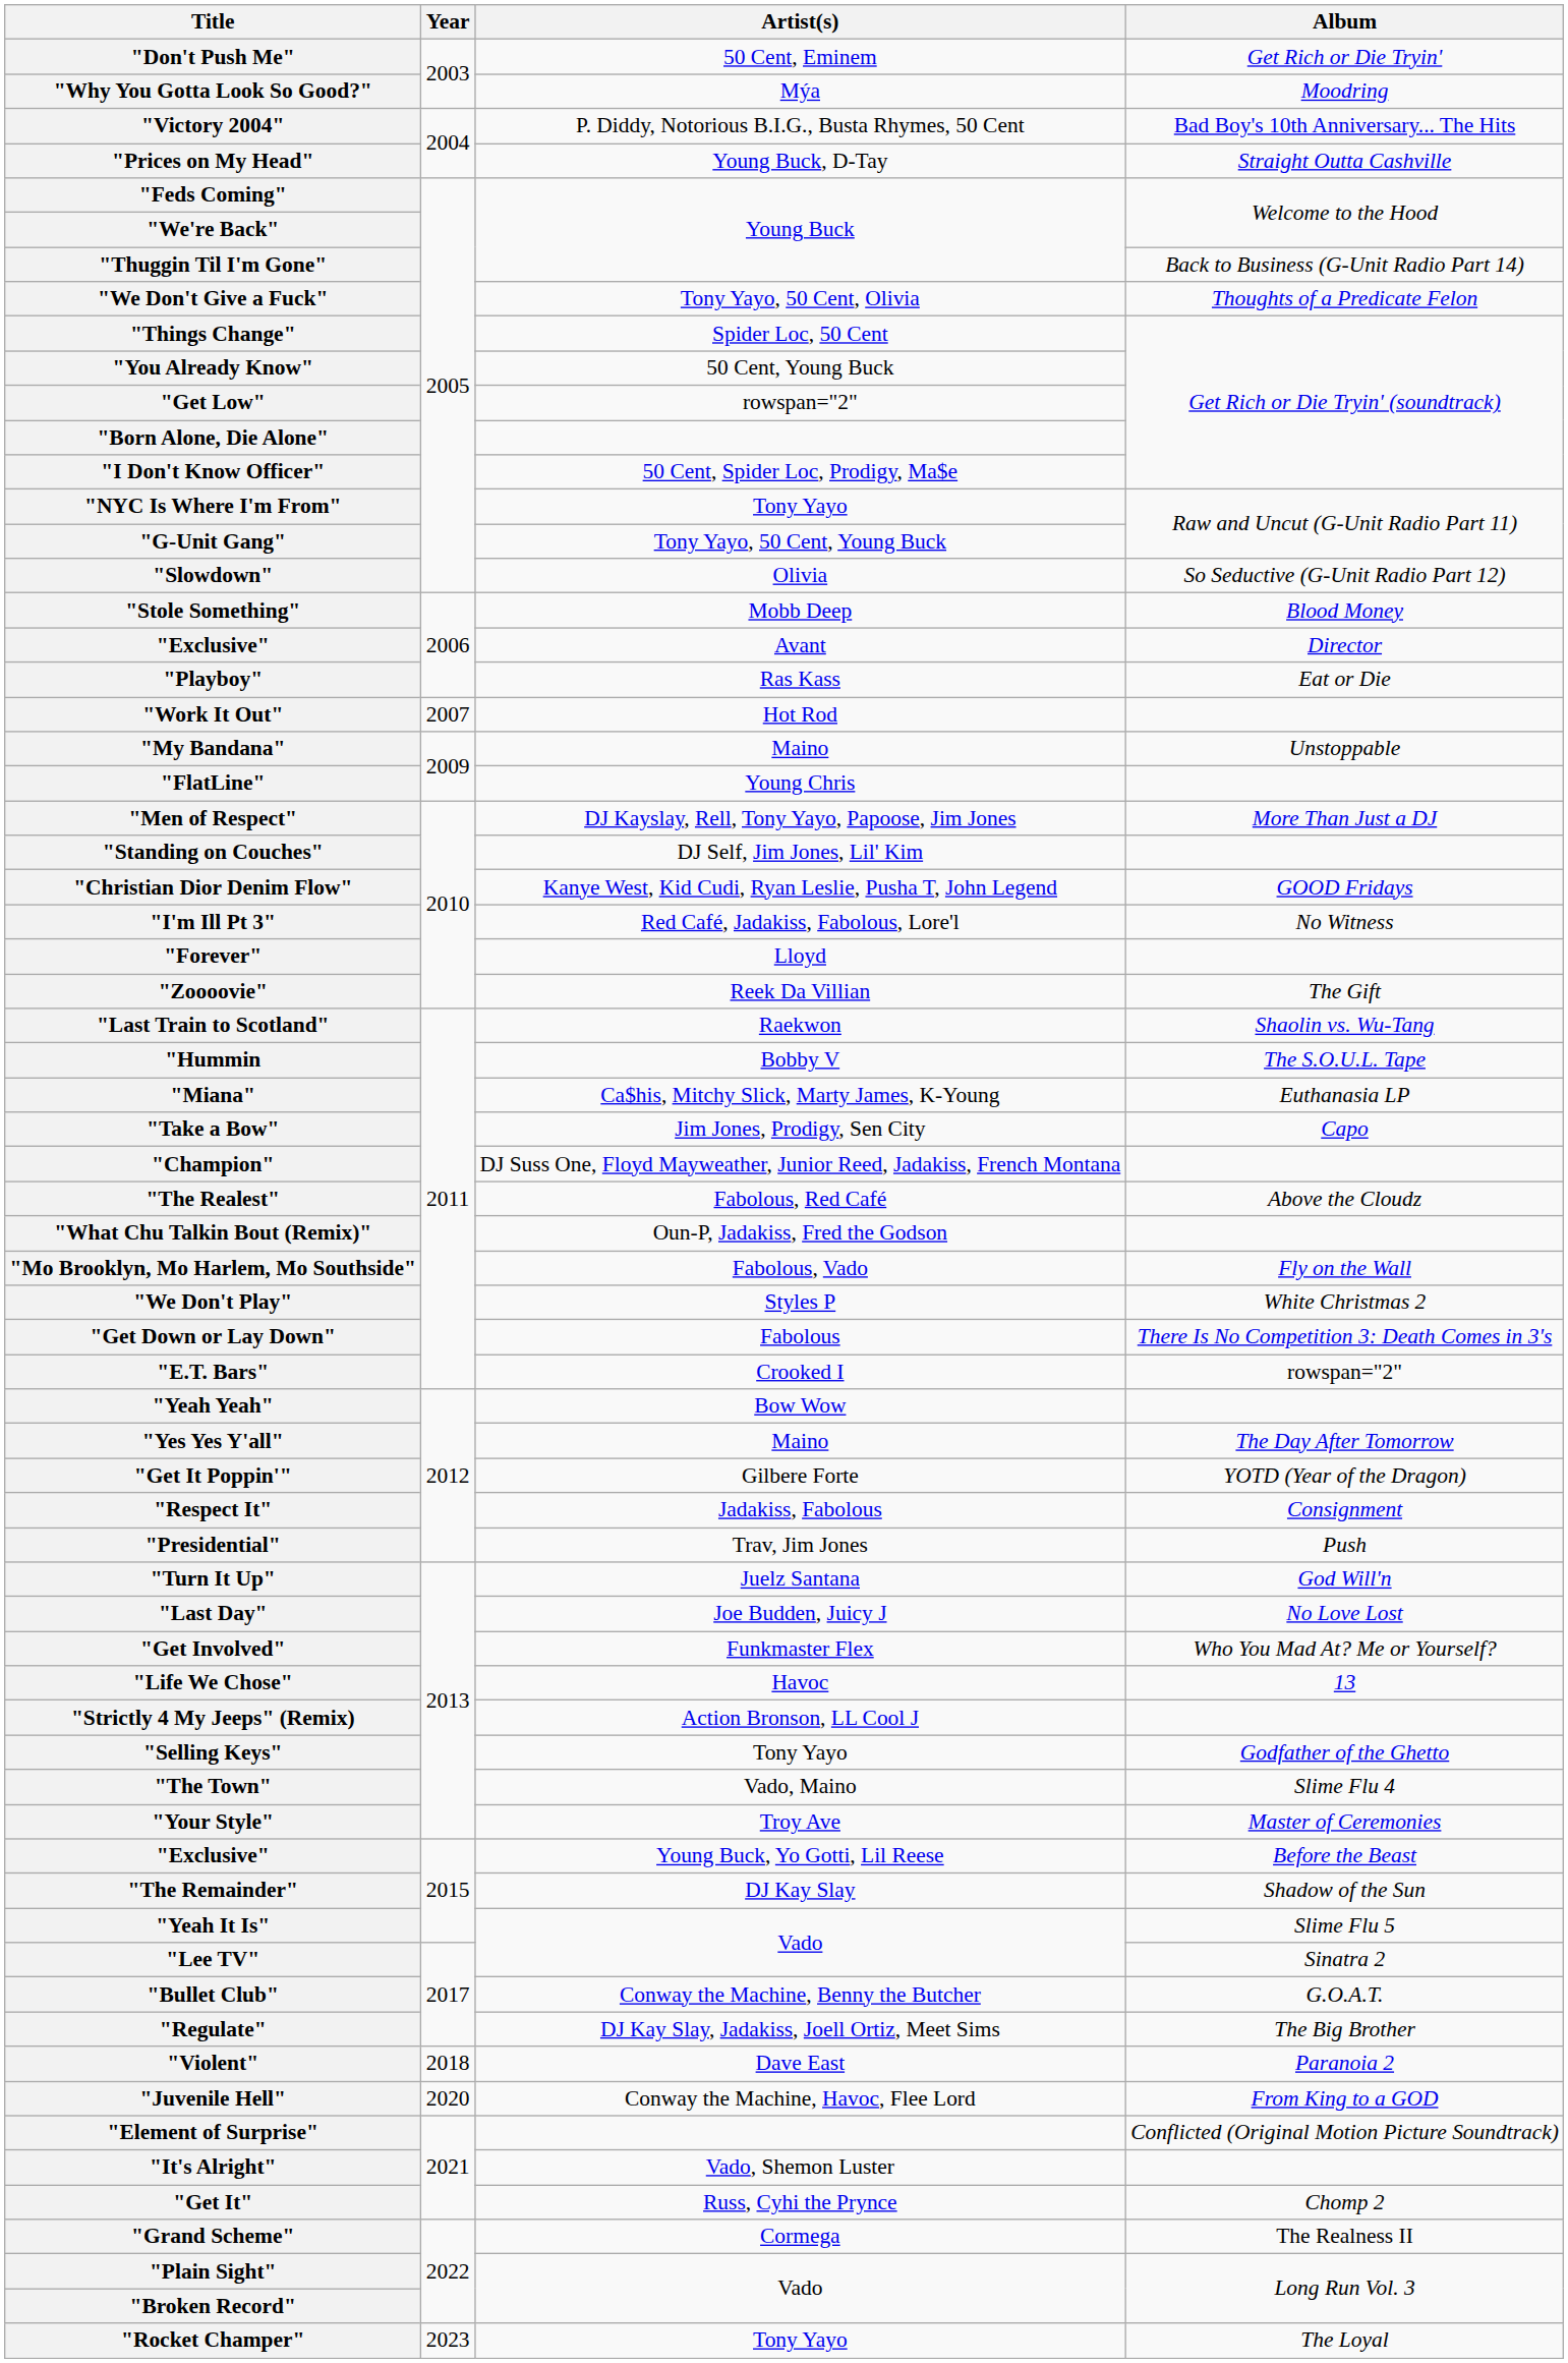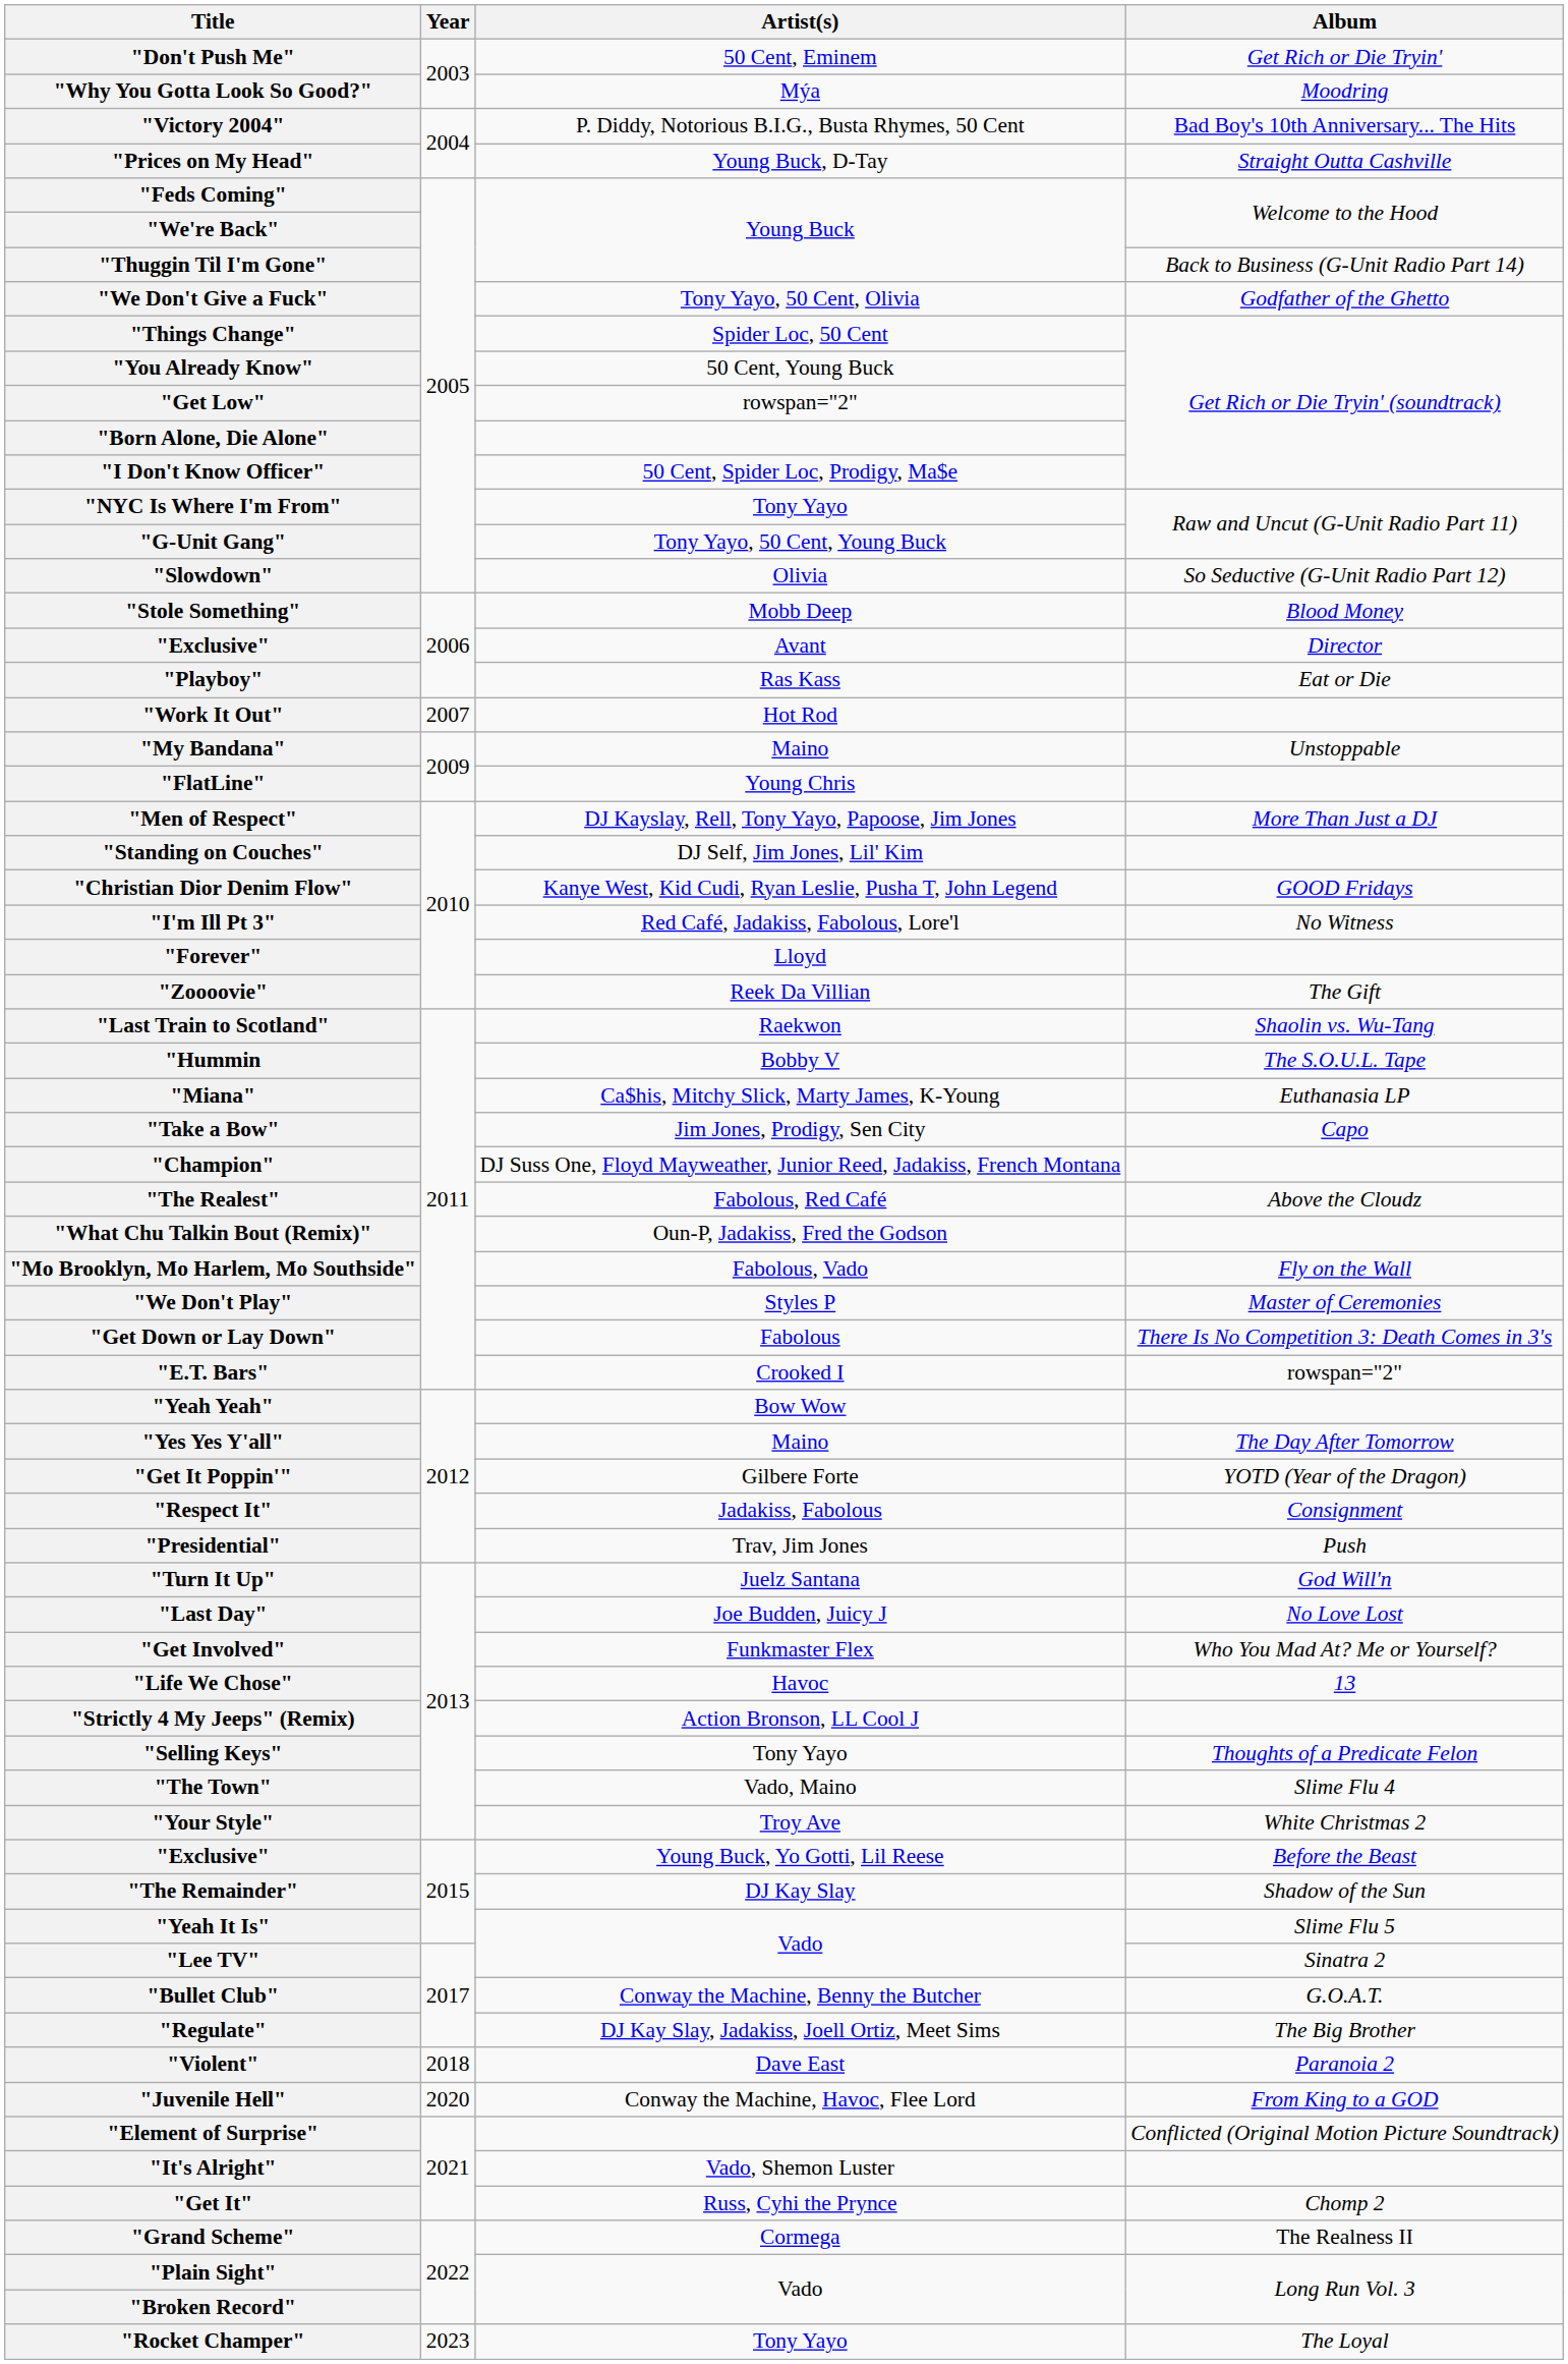"We Don't Give a Fuck" | Album: Thoughts of a Predicate Felon -> Godfather of the Ghetto
"We Don't Play" | Album: White Christmas 2 -> Master of Ceremonies
"Selling Keys" | Album: Godfather of the Ghetto -> Thoughts of a Predicate Felon
"Your Style" | Album: Master of Ceremonies -> White Christmas 2
